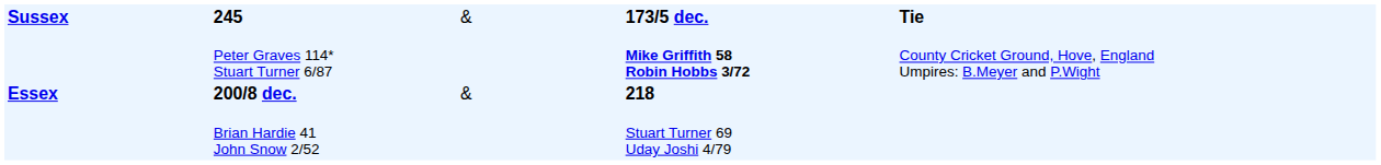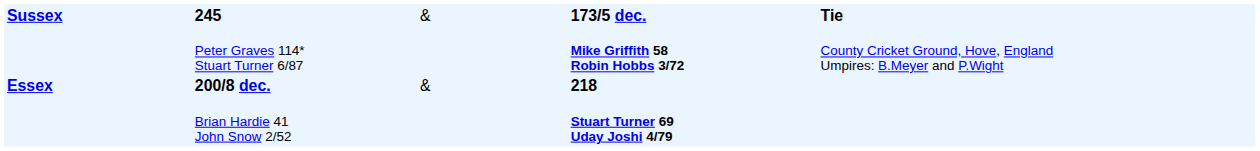Brian Hardie 41 John Snow 2/52 | column 4: normal -> bold
